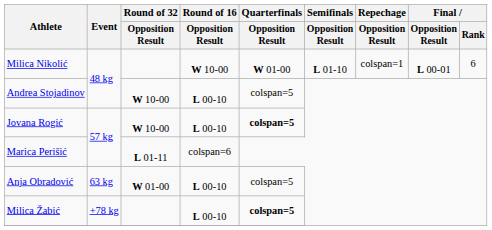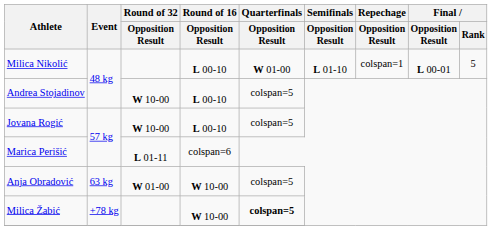Milica Nikolić | Round of 16 / Opposition Result: W 10-00 -> L 00-10
Milica Nikolić | Final / Rank: 6 -> 5
Jovana Rogić | Quarterfinals / Opposition Result: bold -> normal
Anja Obradović | Round of 16 / Opposition Result: L 00-10 -> W 10-00
Milica Žabić | Round of 16 / Opposition Result: L 00-10 -> W 10-00
